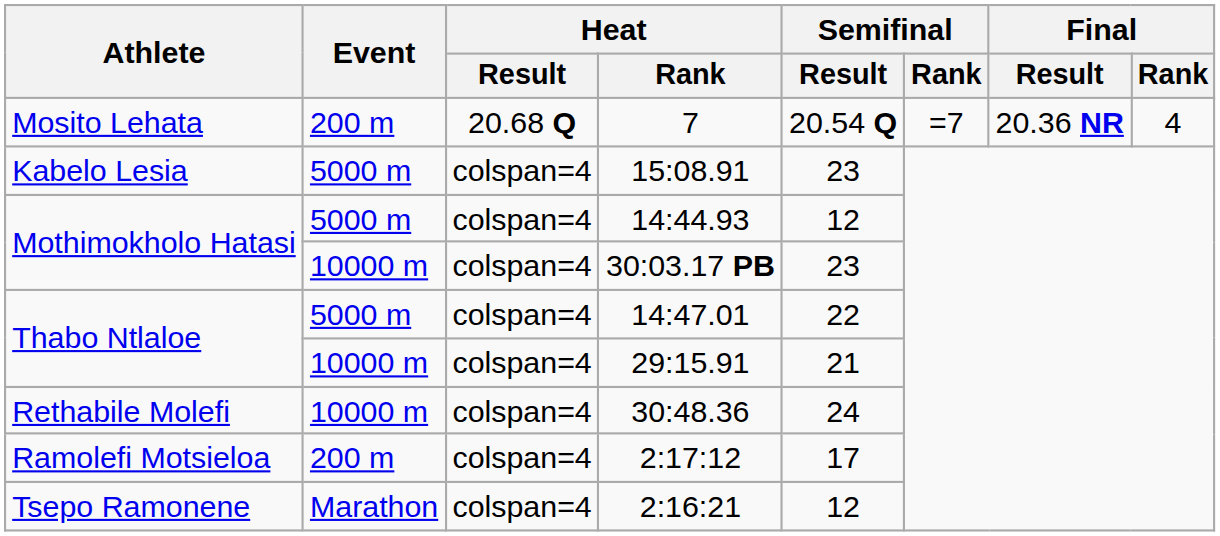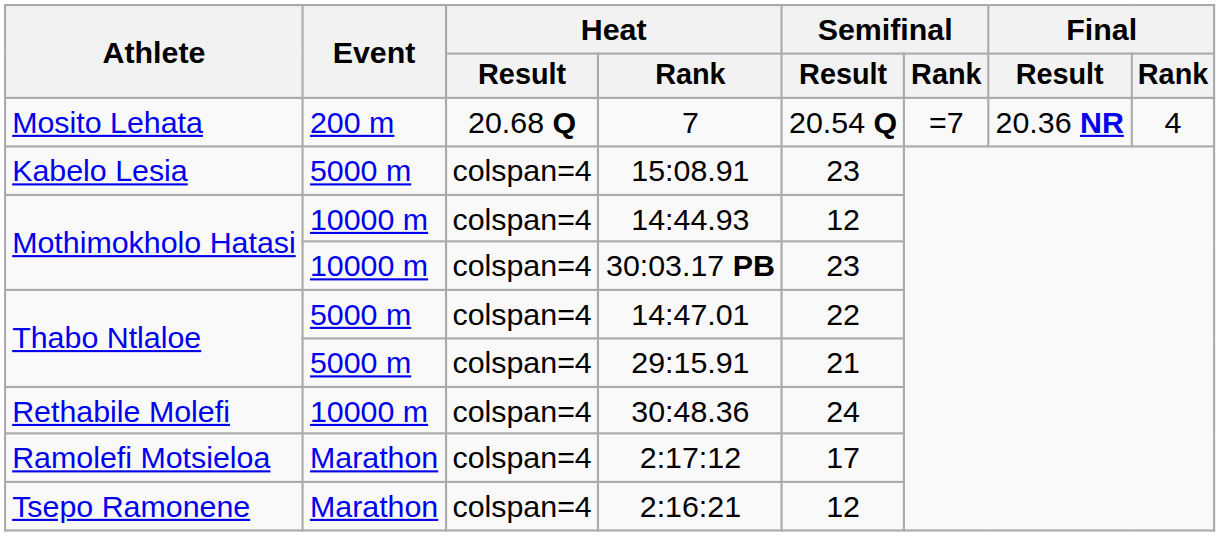14:44.93 | Event: 5000 m -> 10000 m
29:15.91 | Event: 10000 m -> 5000 m
2:17:12 | Event: 200 m -> Marathon
